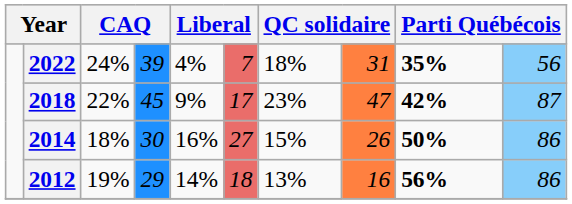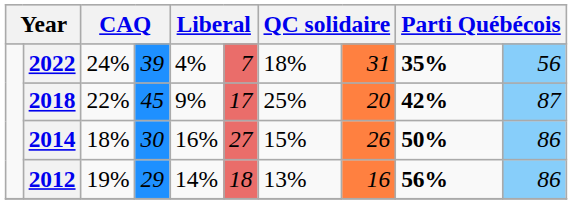2018 | column 7: 23% -> 25%
2018 | column 8: 47 -> 20
